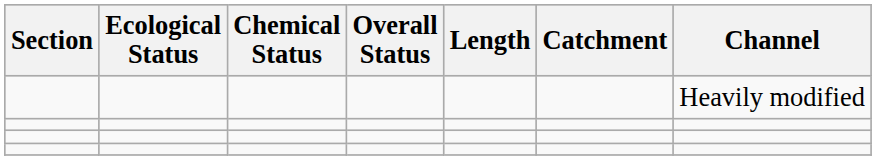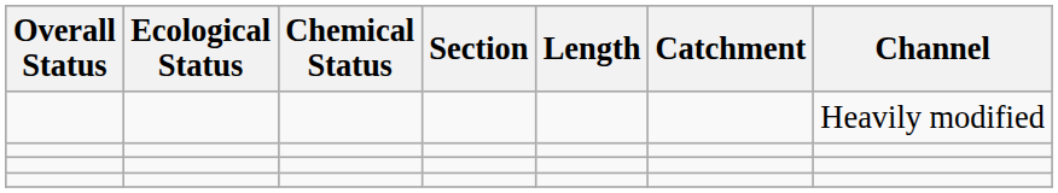columns swapped: Section <-> Overall Status
